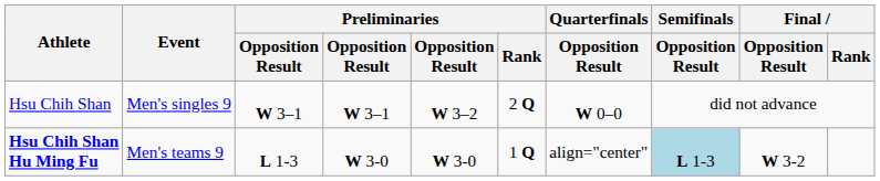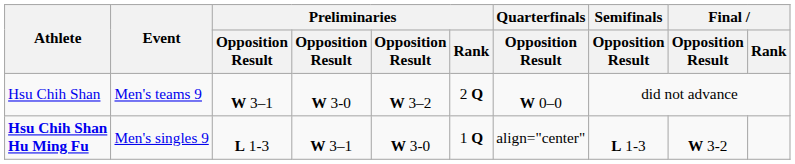Hsu Chih Shan | Event: Men's singles 9 -> Men's teams 9
Hsu Chih Shan | column 4: W 3–1 -> W 3-0
Hsu Chih Shan Hu Ming Fu | Event: Men's teams 9 -> Men's singles 9
Hsu Chih Shan Hu Ming Fu | column 4: W 3-0 -> W 3–1
Hsu Chih Shan Hu Ming Fu | Semifinals / Opposition Result: lightblue background -> no background
